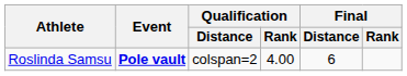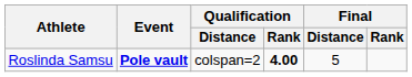Roslinda Samsu | Qualification / Rank: normal -> bold
Roslinda Samsu | Final / Distance: 6 -> 5
